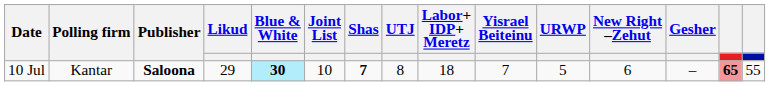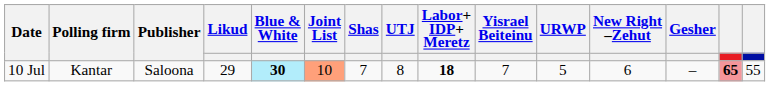10 Jul | Publisher: bold -> normal
10 Jul | Joint List: no background -> lightsalmon background
10 Jul | Shas: bold -> normal
10 Jul | Labor+ IDP+ Meretz: normal -> bold
